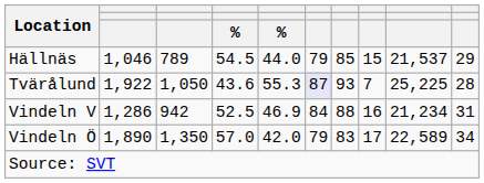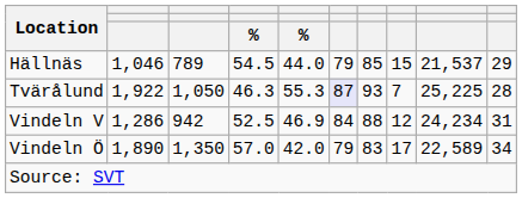Tvärålund | column 4: 43.6 -> 46.3
Vindeln V | column 8: 16 -> 12
Vindeln V | column 9: 21,234 -> 24,234
